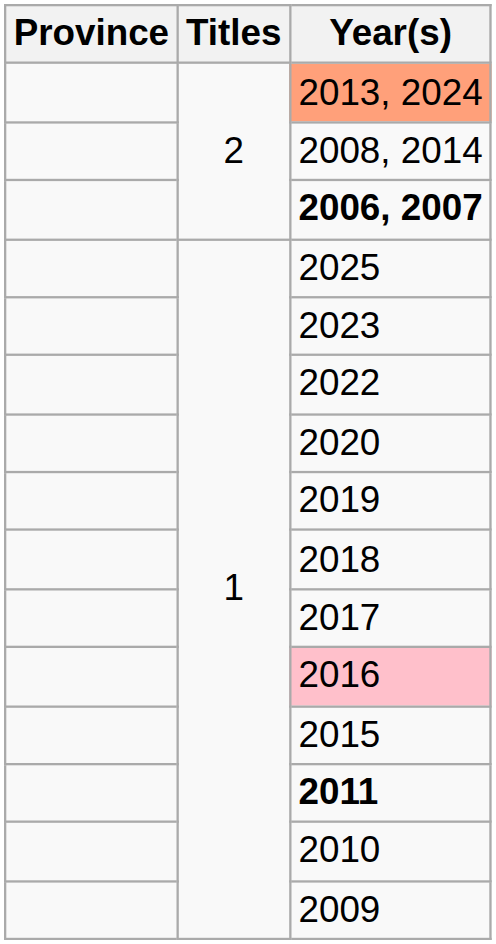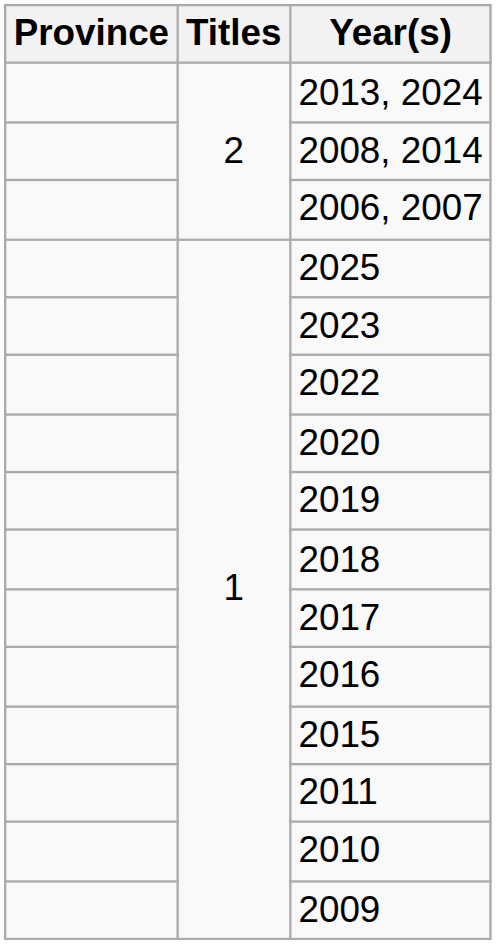2013, 2024 | Year(s): lightsalmon background -> no background
2006, 2007 | Year(s): bold -> normal
2016 | Year(s): pink background -> no background
2011 | Year(s): bold -> normal
